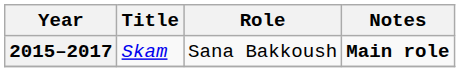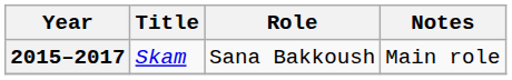2015–2017 | Notes: bold -> normal
